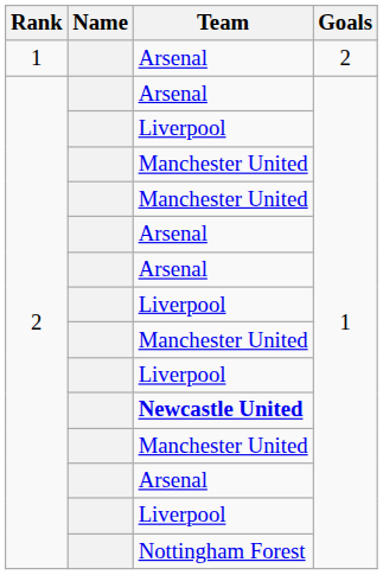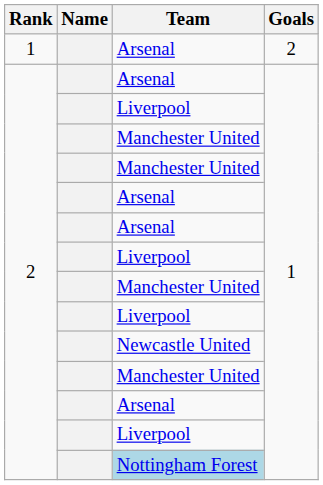Newcastle United | Team: bold -> normal
Nottingham Forest | Team: no background -> lightblue background
